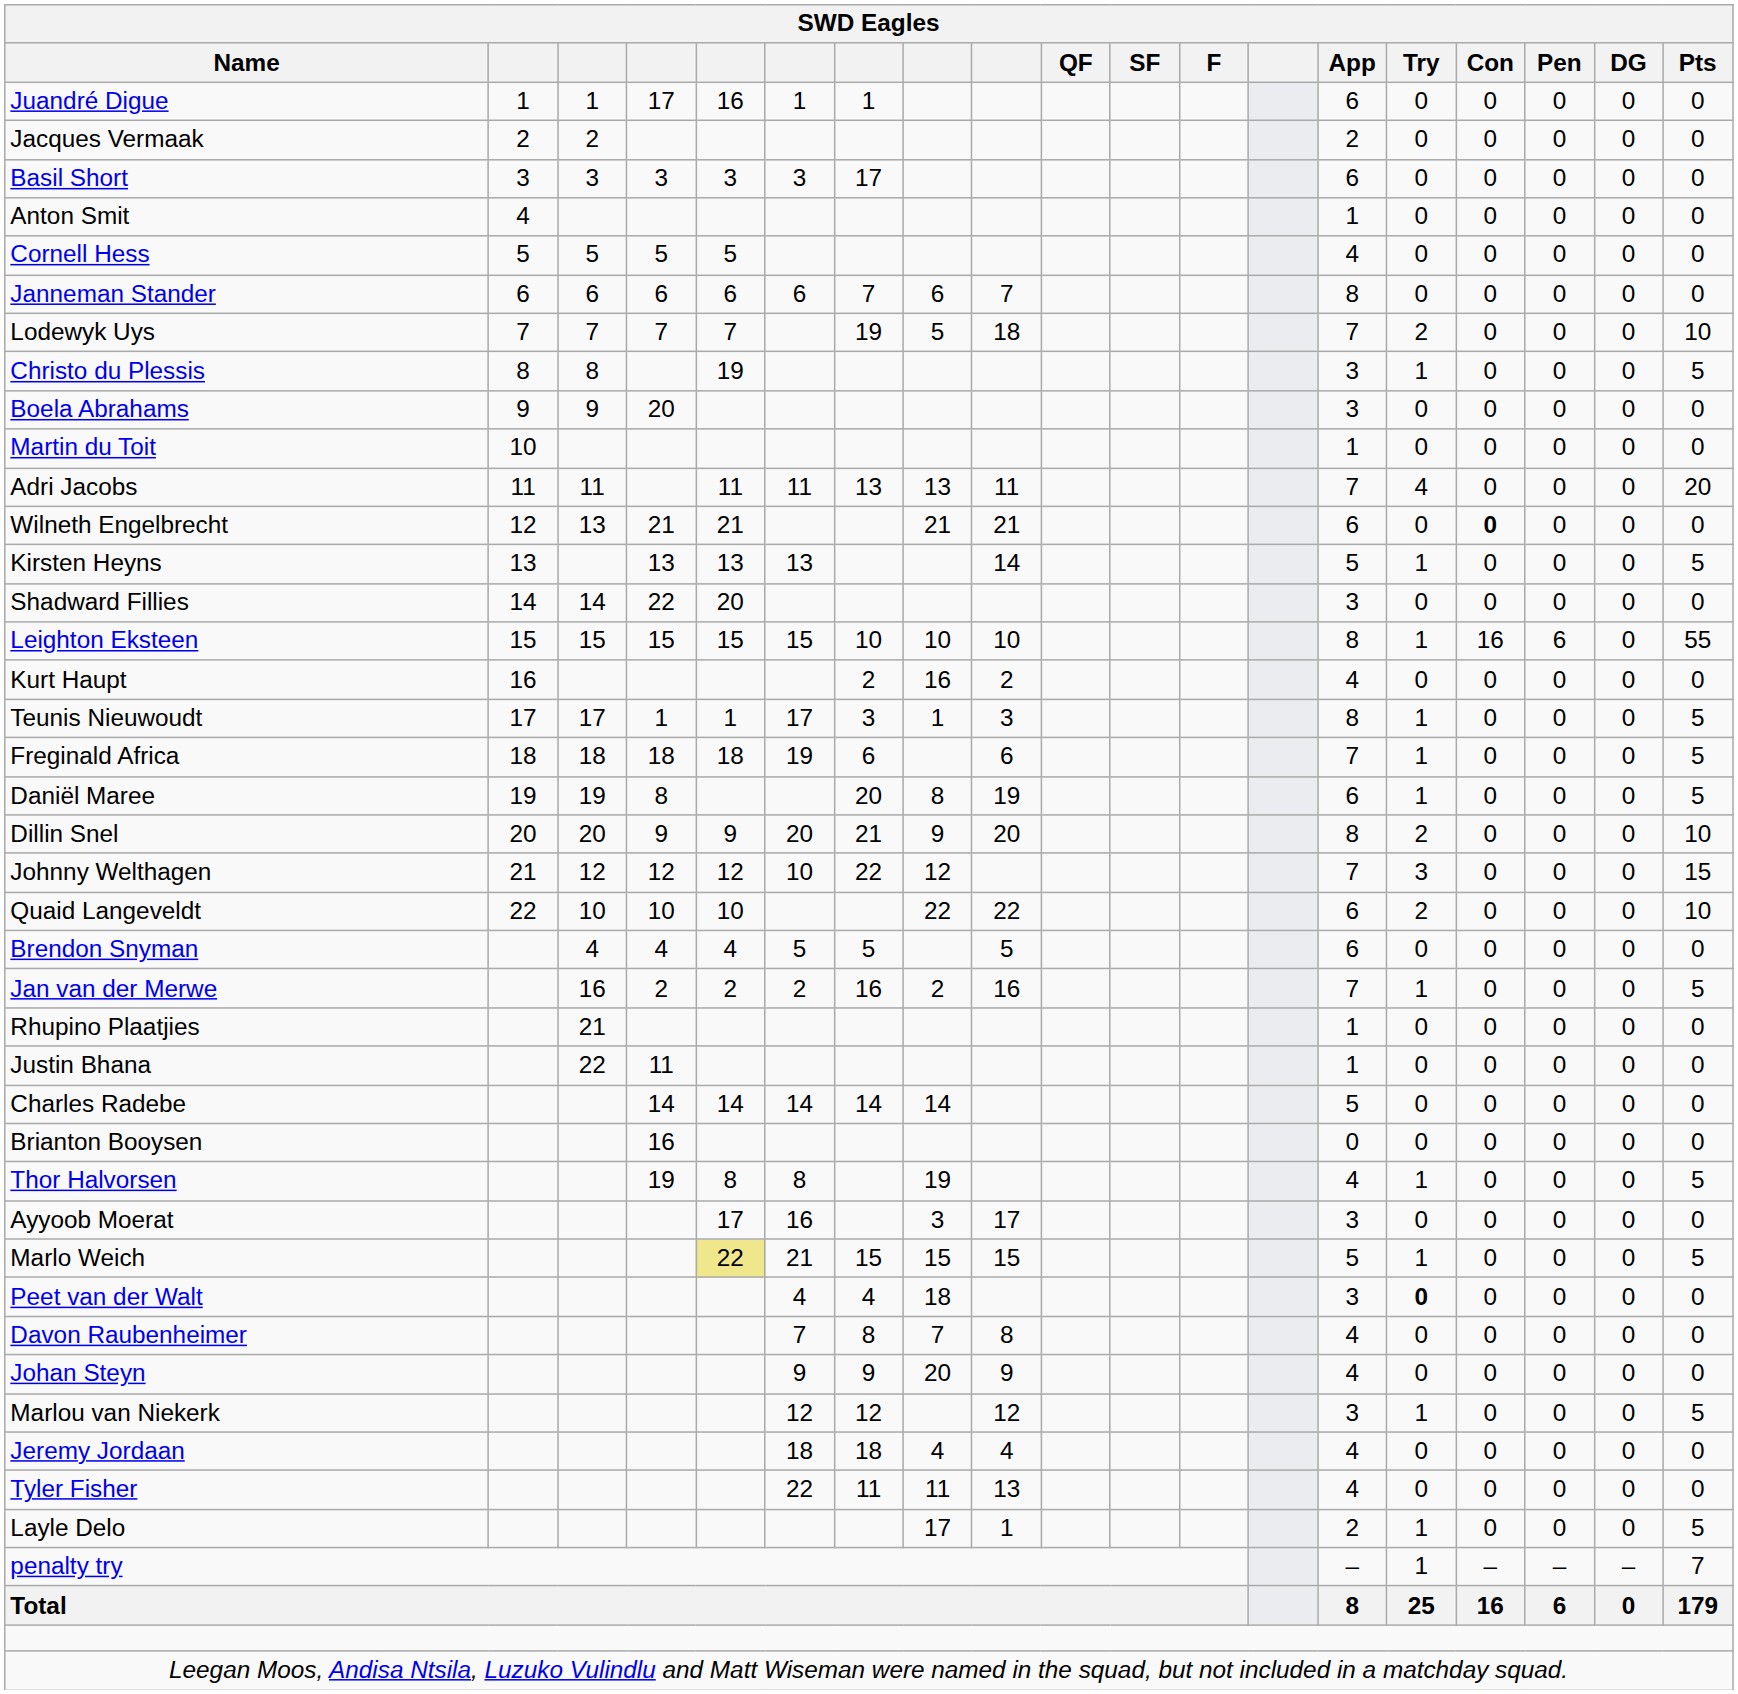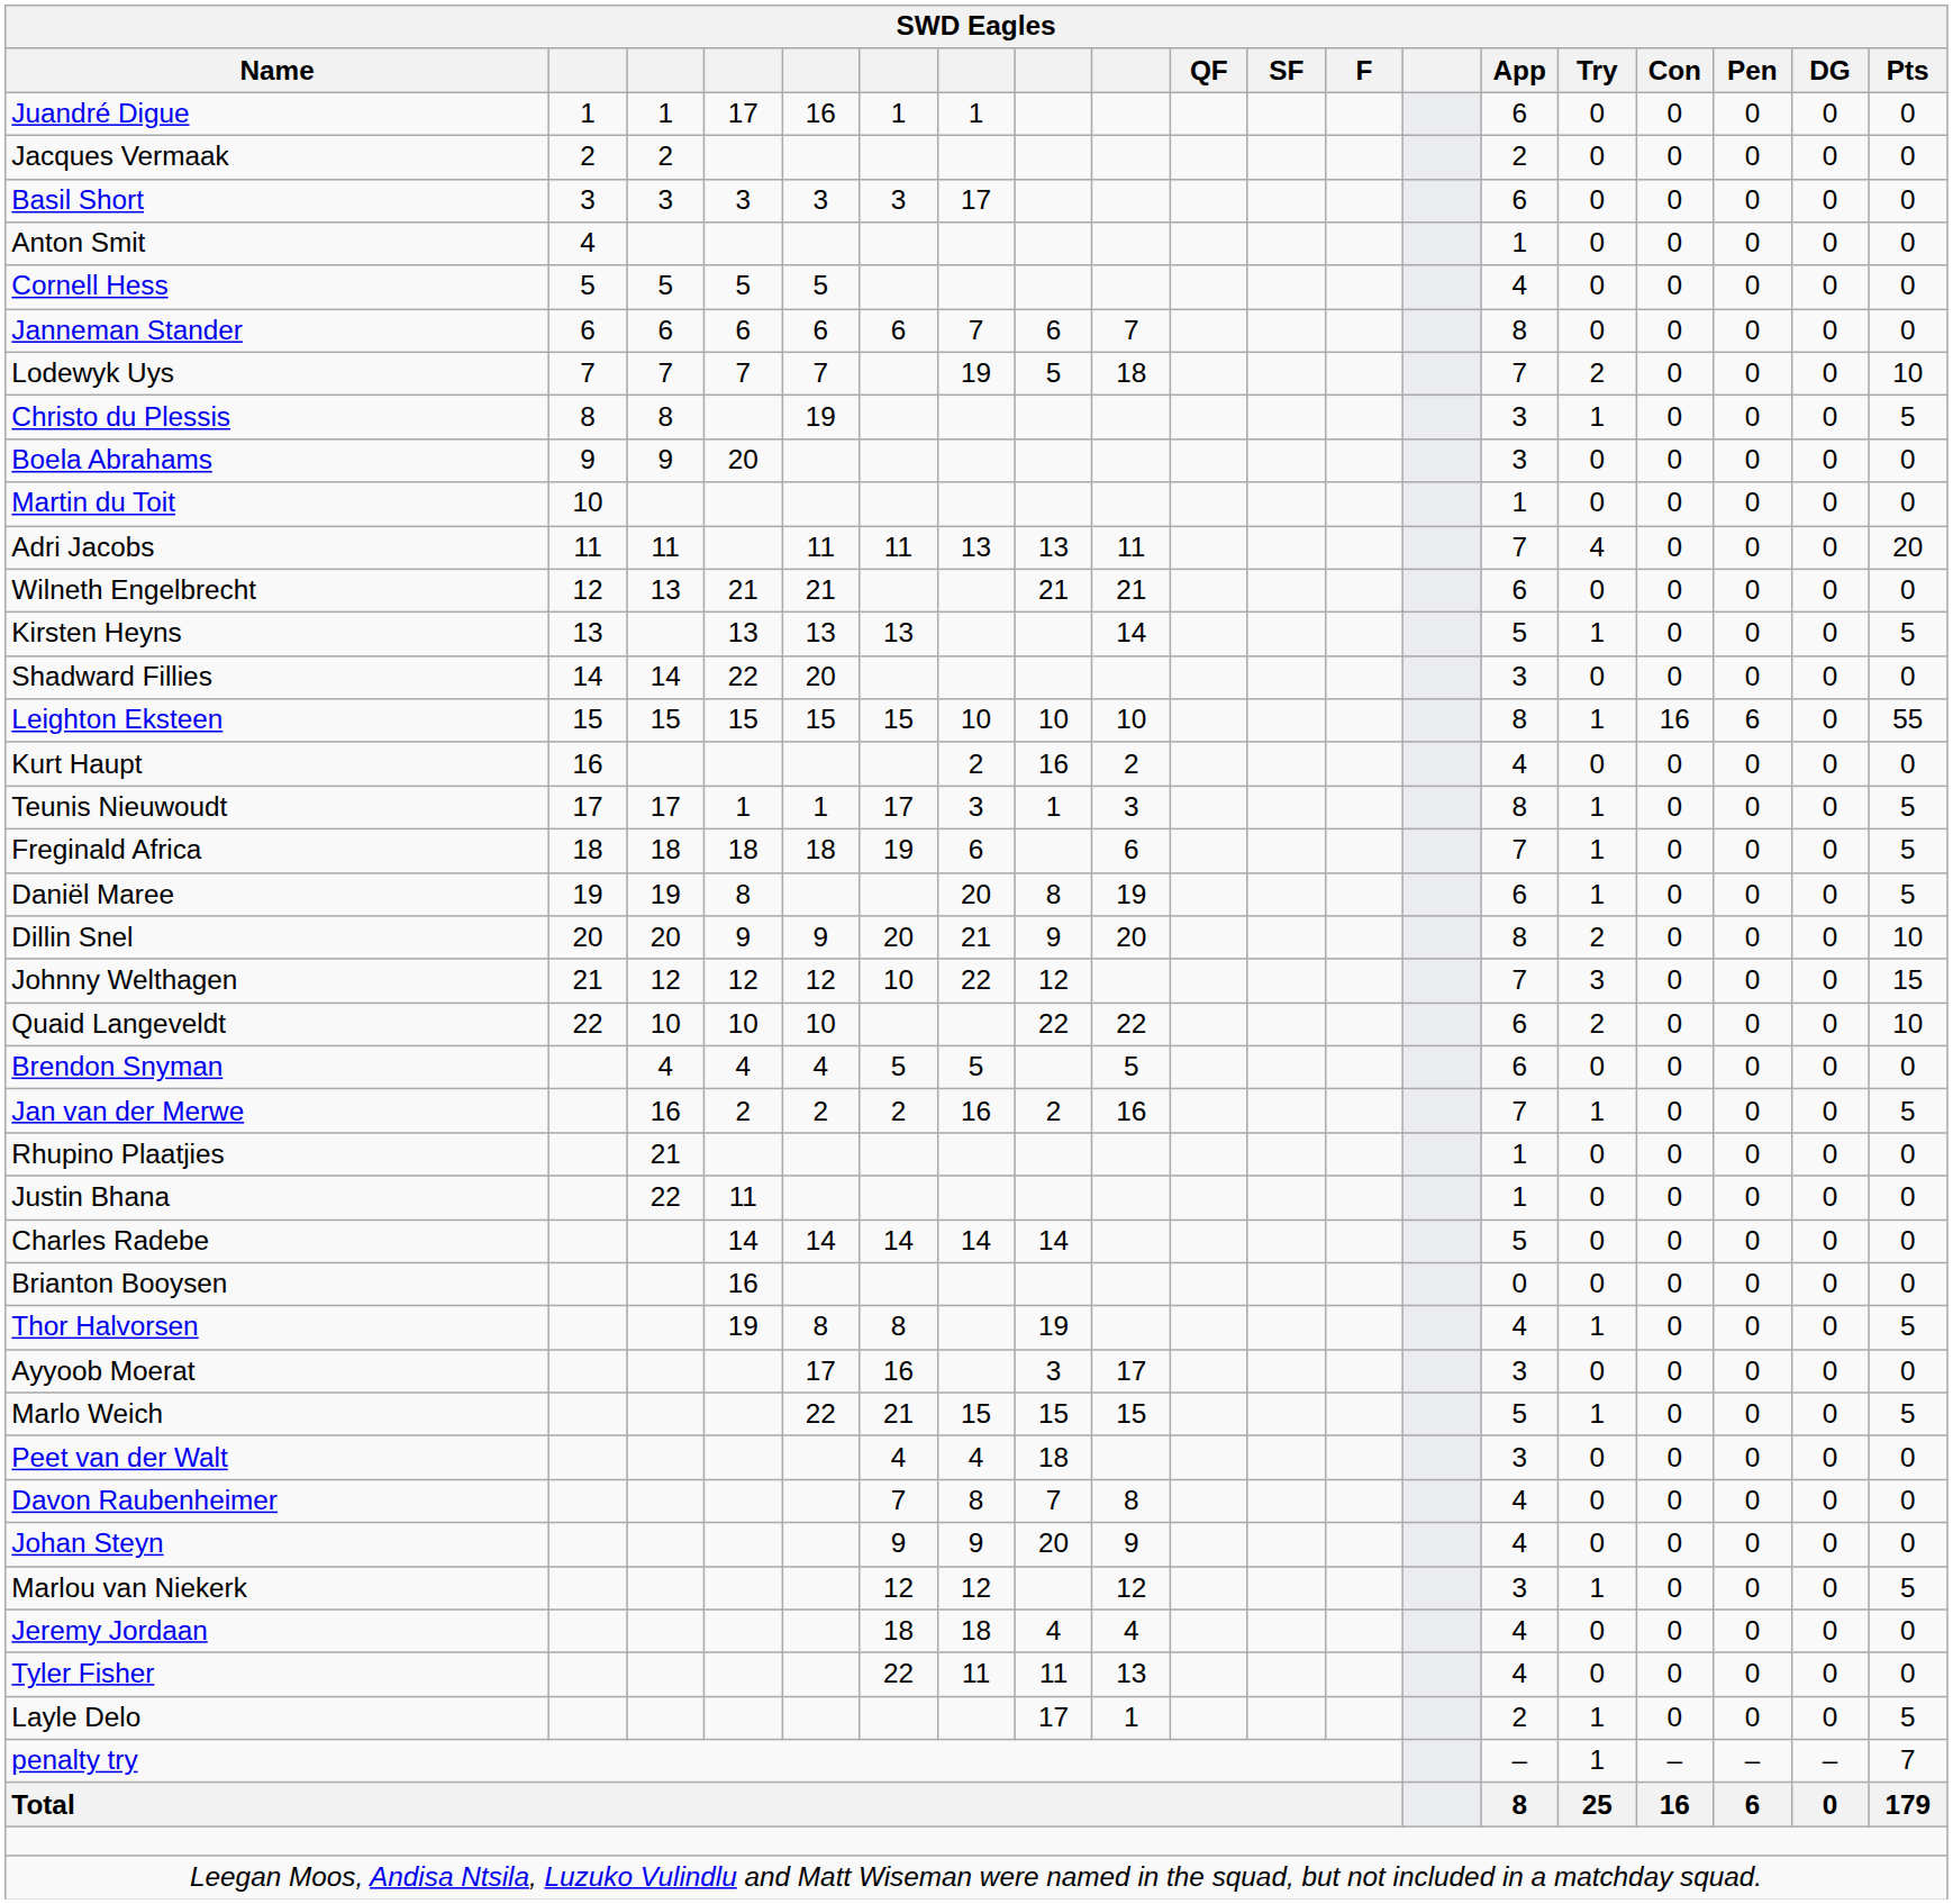Wilneth Engelbrecht | Con: bold -> normal
Marlo Weich | column 5: khaki background -> no background
Peet van der Walt | Try: bold -> normal
